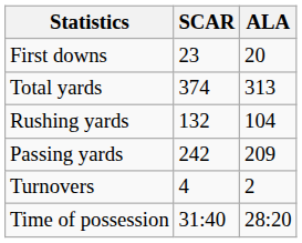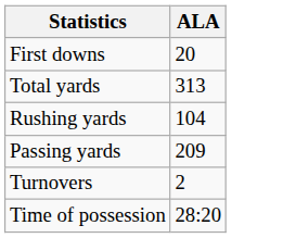- column: SCAR | 23 | 374 | 132 | 242 | 4 | 31:40
